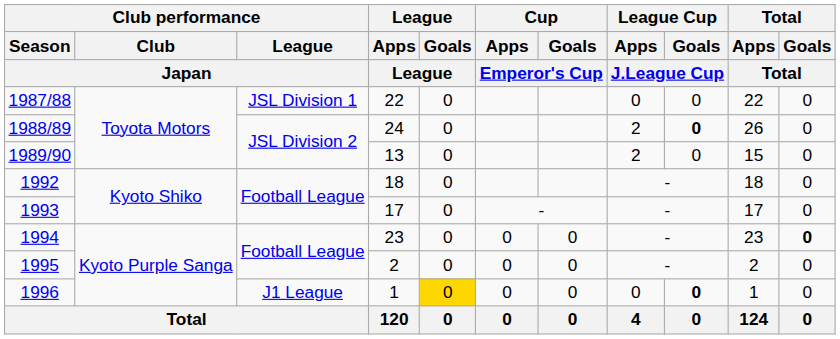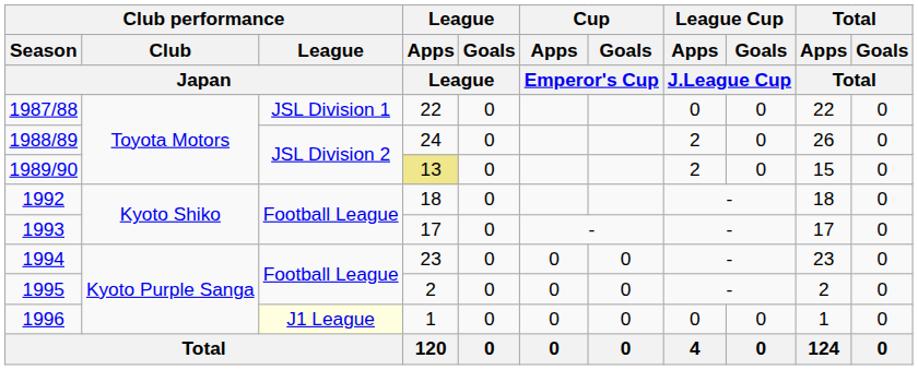1988/89 | League Cup / Goals / J.League Cup: bold -> normal
1989/90 | League / Apps / League: no background -> khaki background
1994 | Total / Goals / Total: bold -> normal
1996 | Club performance / League / Japan: no background -> lightyellow background
1996 | League / Goals / League: gold background -> no background
1996 | League Cup / Goals / J.League Cup: bold -> normal
